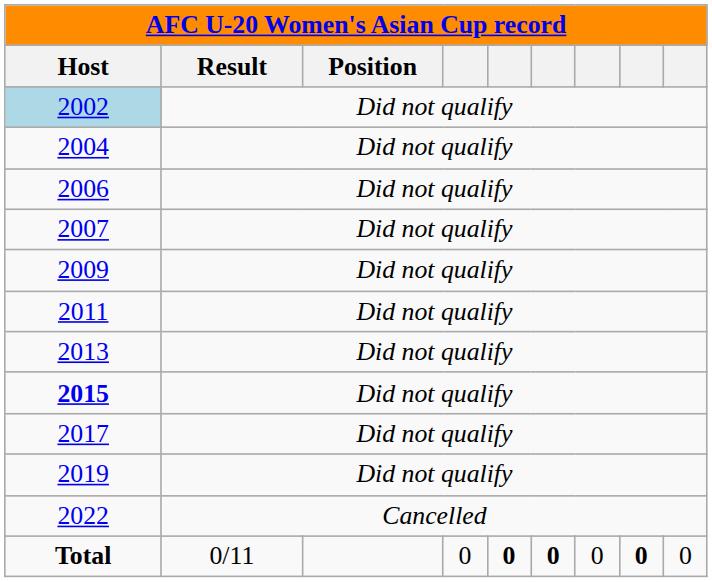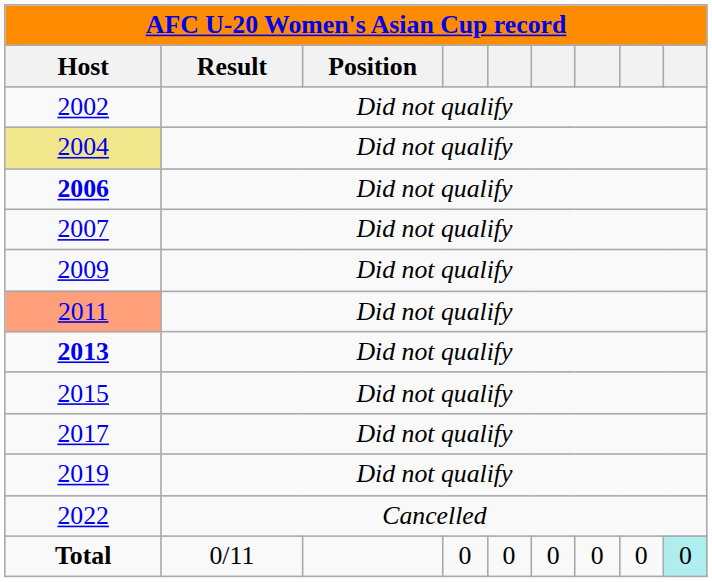2002 | Host: lightblue background -> no background
2004 | Host: no background -> khaki background
2006 | Host: normal -> bold
2011 | Host: no background -> lightsalmon background
2013 | Host: normal -> bold
2015 | Host: bold -> normal
Total | column 5: bold -> normal
Total | column 6: bold -> normal
Total | column 8: bold -> normal
Total | column 9: no background -> paleturquoise background
